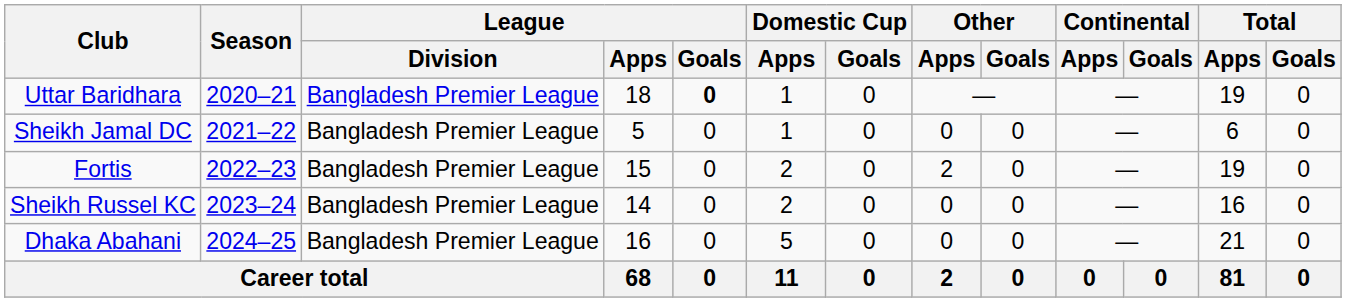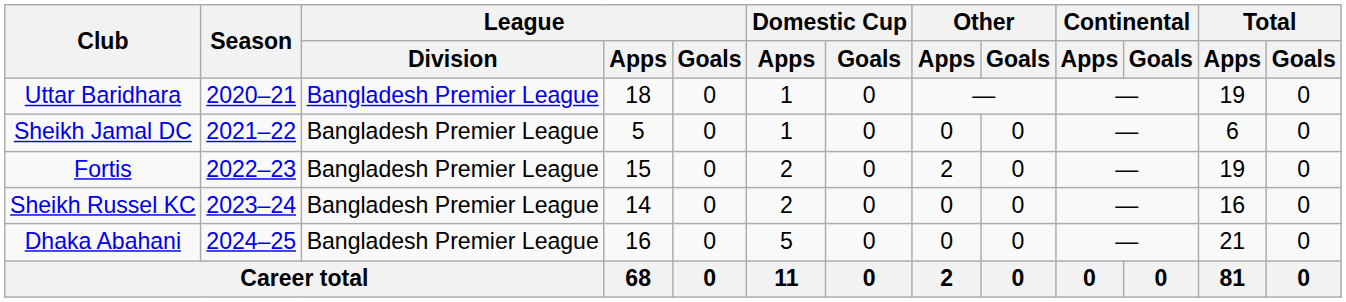Uttar Baridhara | League / Goals: bold -> normal
